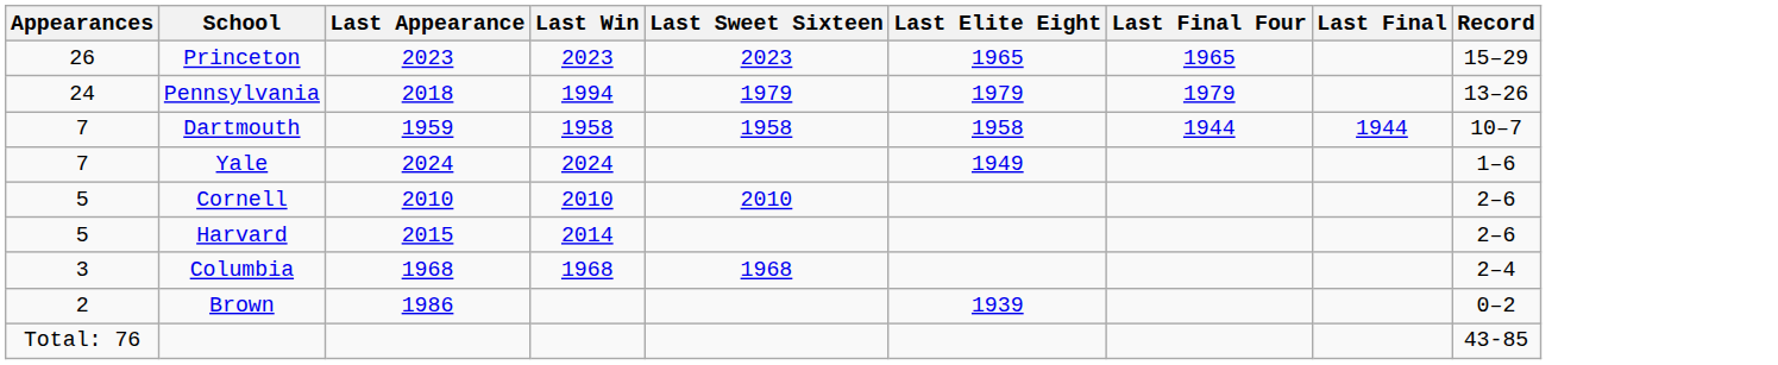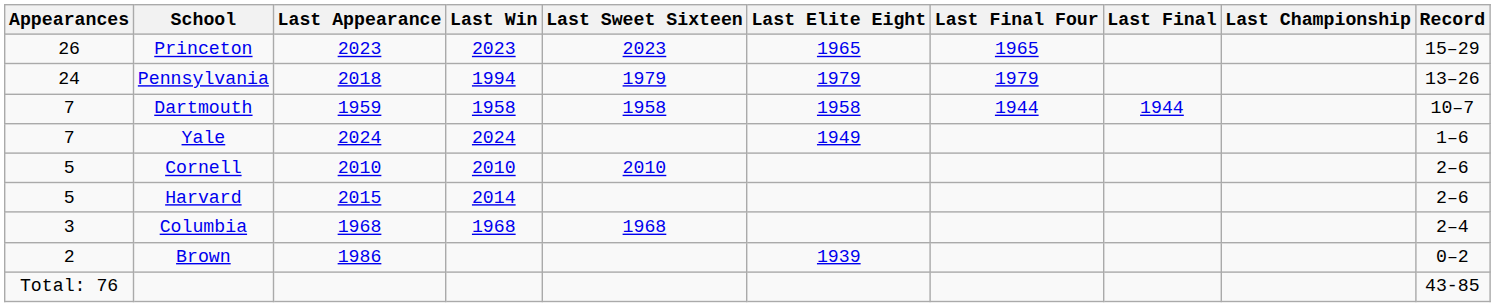+ column: Last Championship
